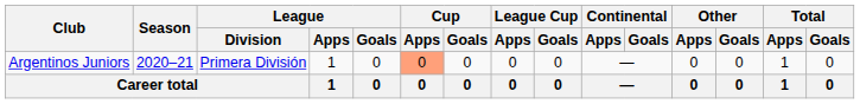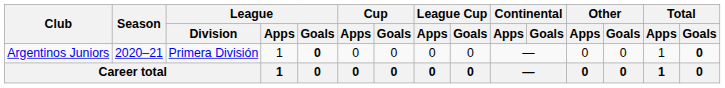Argentinos Juniors | League / Goals: normal -> bold
Argentinos Juniors | Cup / Apps: lightsalmon background -> no background
Argentinos Juniors | Total / Goals: normal -> bold
